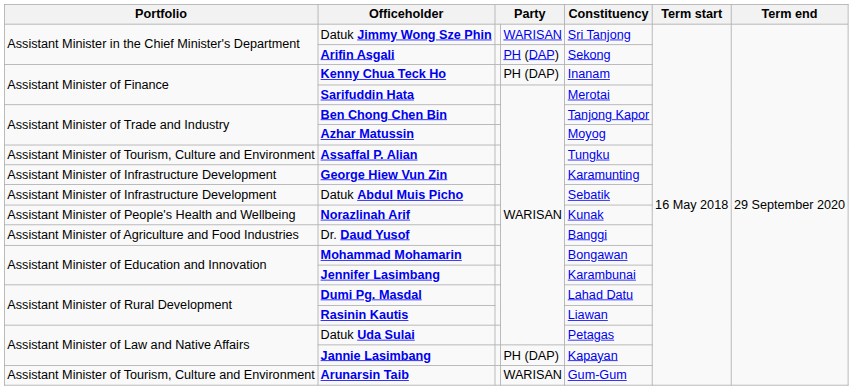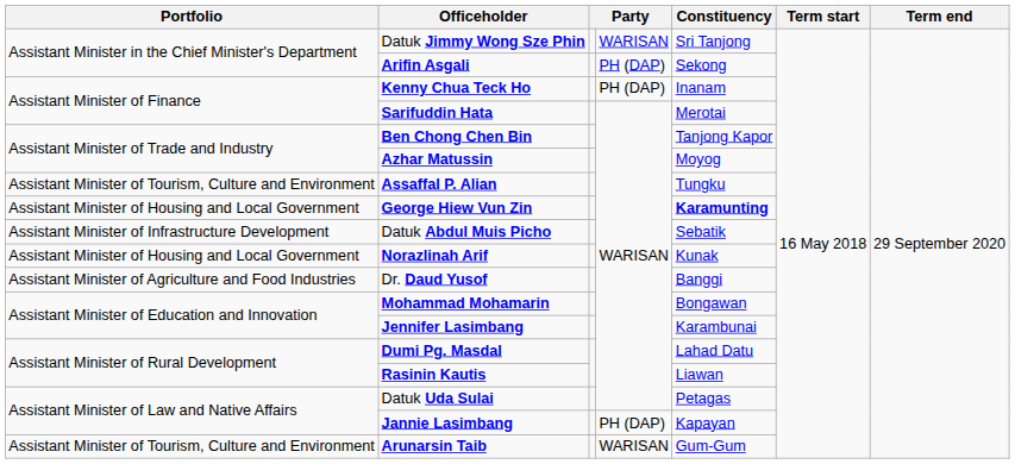George Hiew Vun Zin | Portfolio: Assistant Minister of Infrastructure Development -> Assistant Minister of Housing and Local Government
George Hiew Vun Zin | Constituency: normal -> bold
Norazlinah Arif | Portfolio: Assistant Minister of People's Health and Wellbeing -> Assistant Minister of Housing and Local Government
